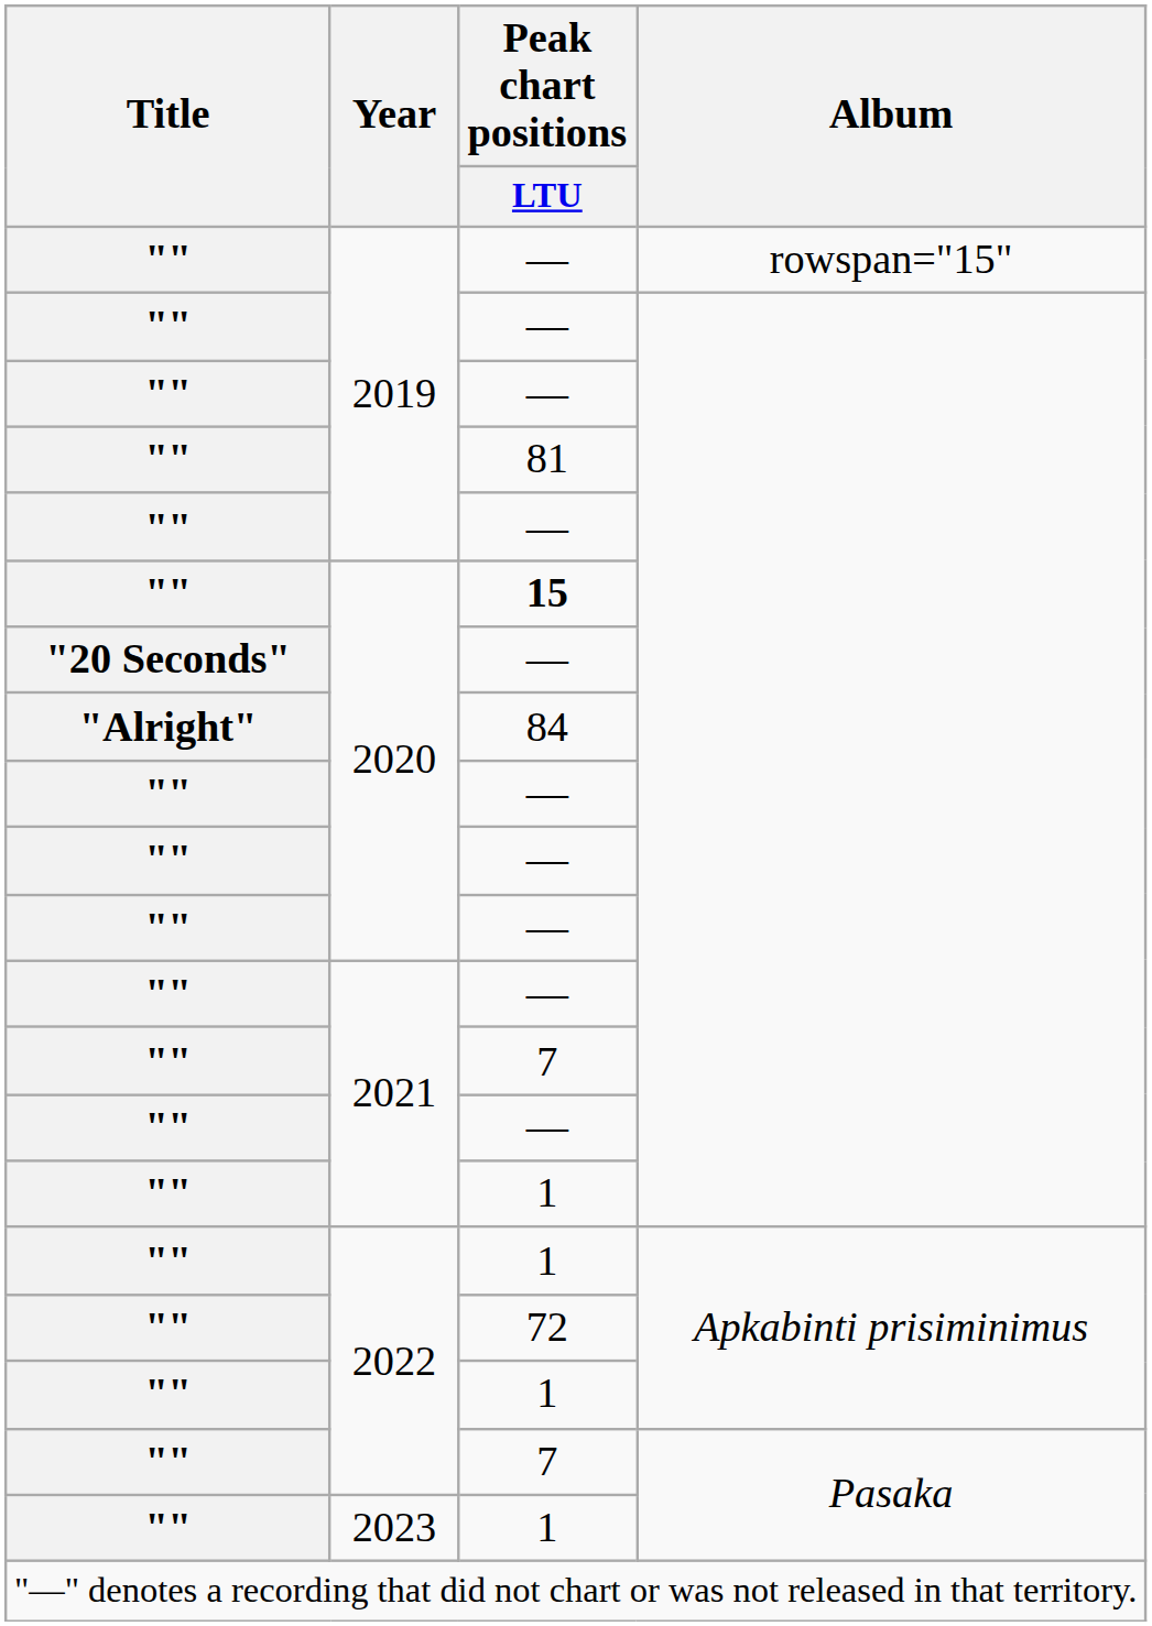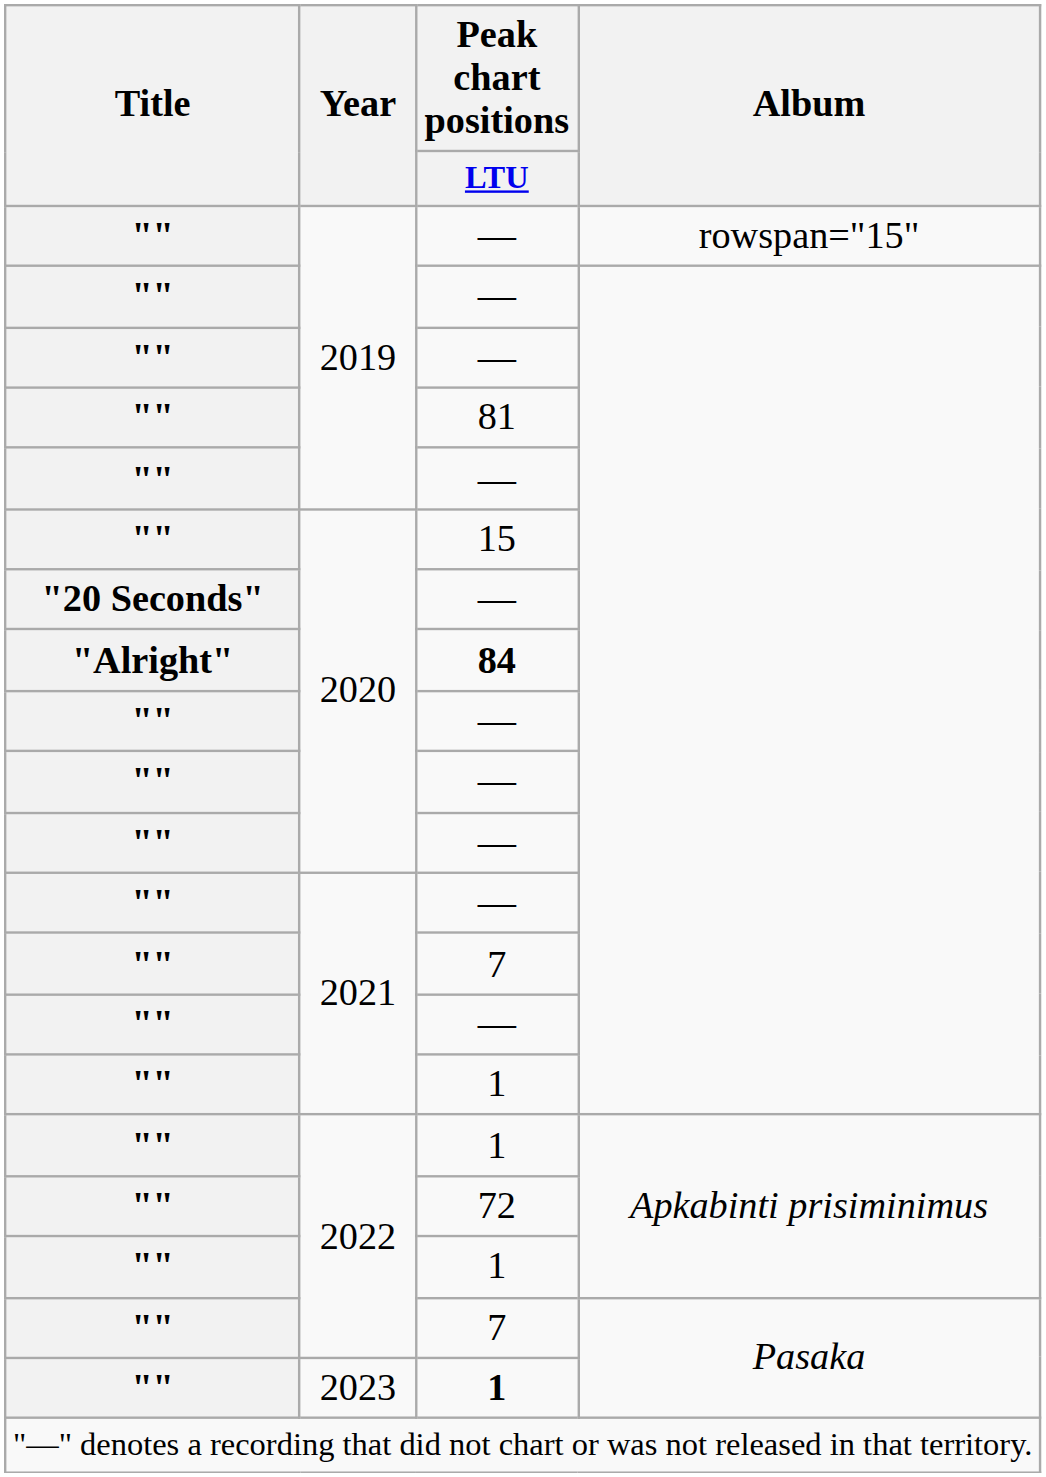15 | Peak chart positions / LTU: bold -> normal
84 | Peak chart positions / LTU: normal -> bold
2023 / 1 | Peak chart positions / LTU: normal -> bold
